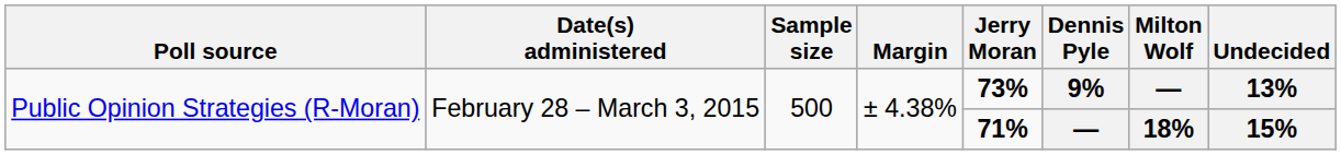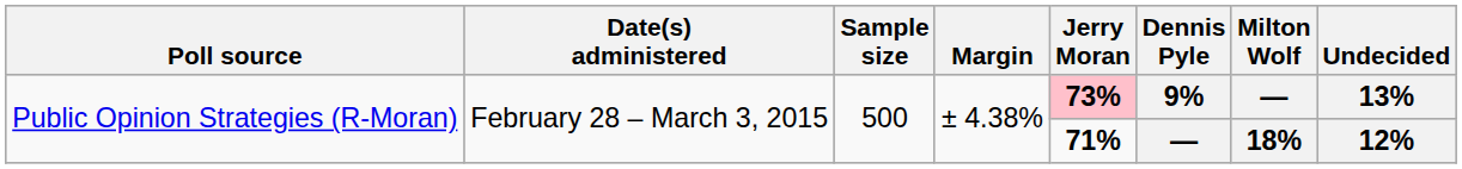row 2 | Jerry Moran: no background -> pink background
row 3 | Undecided: 15% -> 12%
